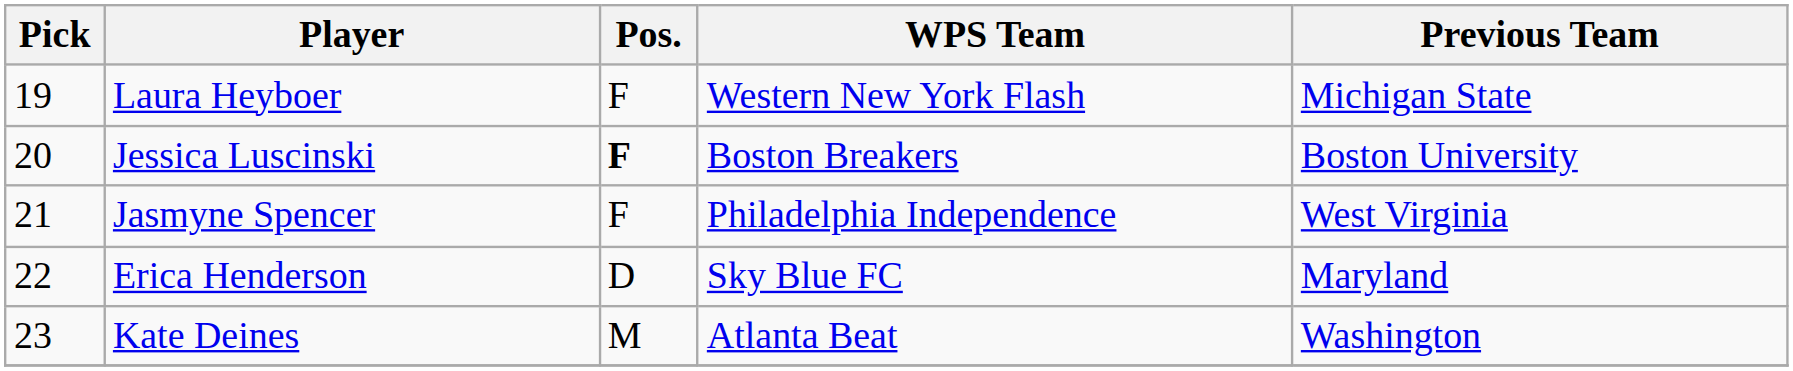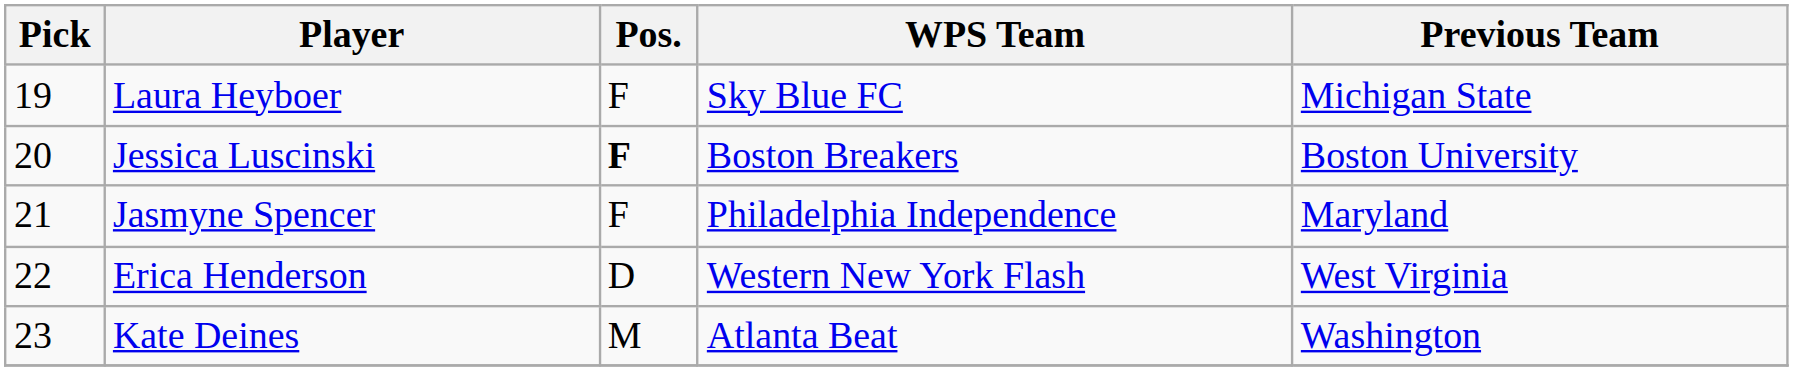Laura Heyboer | WPS Team: Western New York Flash -> Sky Blue FC
Jasmyne Spencer | Previous Team: West Virginia -> Maryland
Erica Henderson | WPS Team: Sky Blue FC -> Western New York Flash
Erica Henderson | Previous Team: Maryland -> West Virginia
